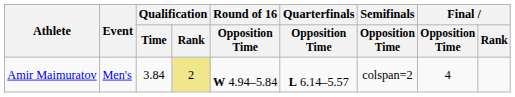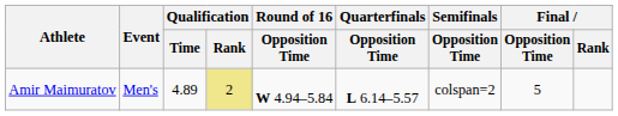Amir Maimuratov | Qualification / Time: 3.84 -> 4.89
Amir Maimuratov | Final / Opposition Time: 4 -> 5
